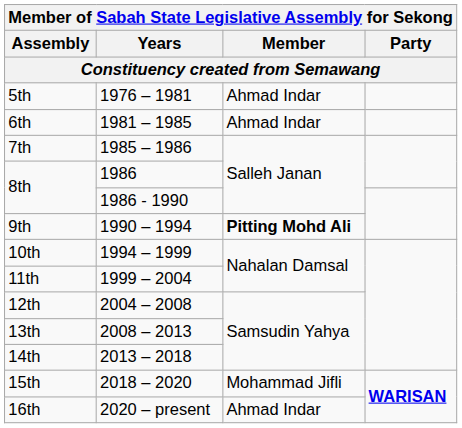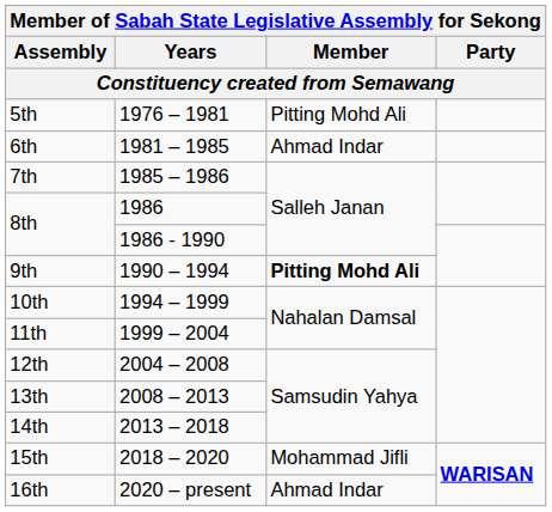5th | Member: Ahmad Indar -> Pitting Mohd Ali
